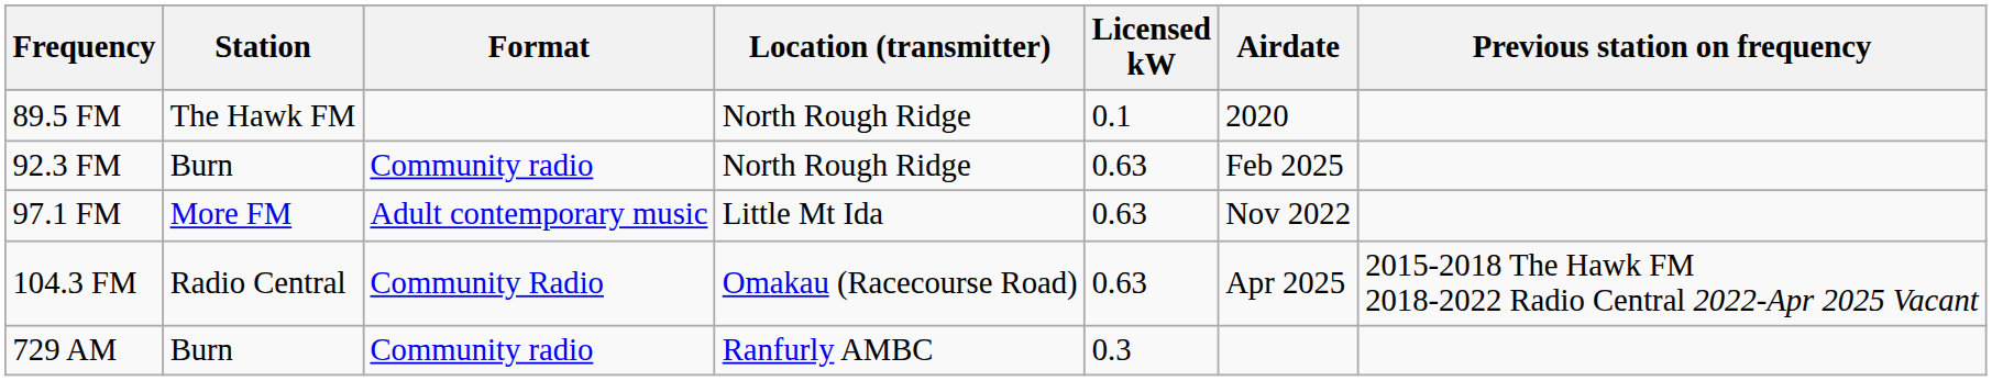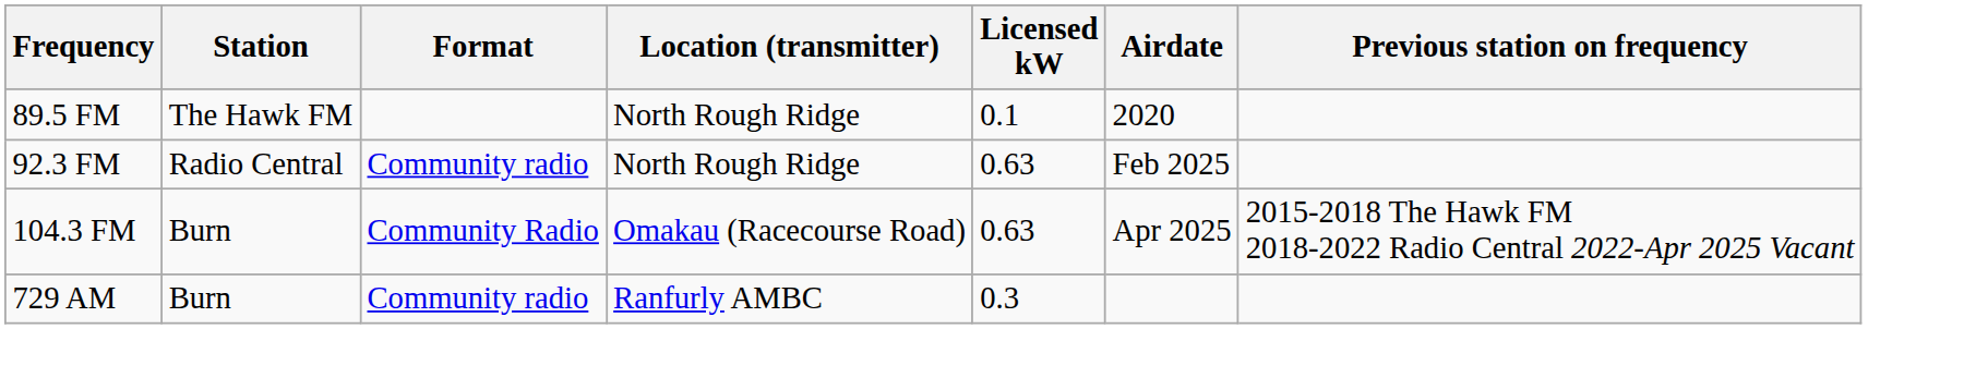92.3 FM | Station: Burn -> Radio Central
- row: 97.1 FM | More FM | Adult contemporary music | Little Mt Ida | 0.63 | Nov 2022
104.3 FM | Station: Radio Central -> Burn
